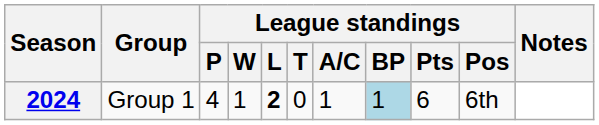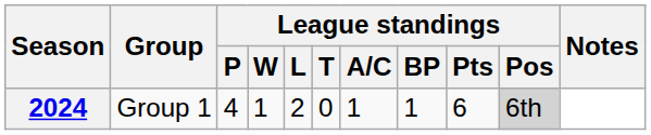2024 | League standings / L: bold -> normal
2024 | League standings / BP: lightblue background -> no background
2024 | League standings / Pos: no background -> lightgrey background
